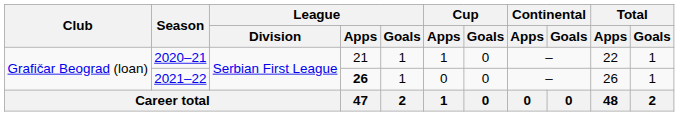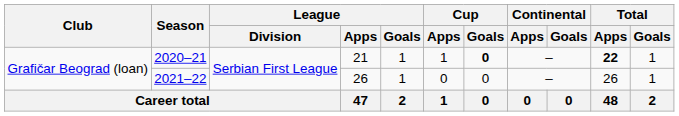2020–21 | Cup / Goals: normal -> bold
2020–21 | Total / Apps: normal -> bold
2021–22 | League / Apps: bold -> normal
